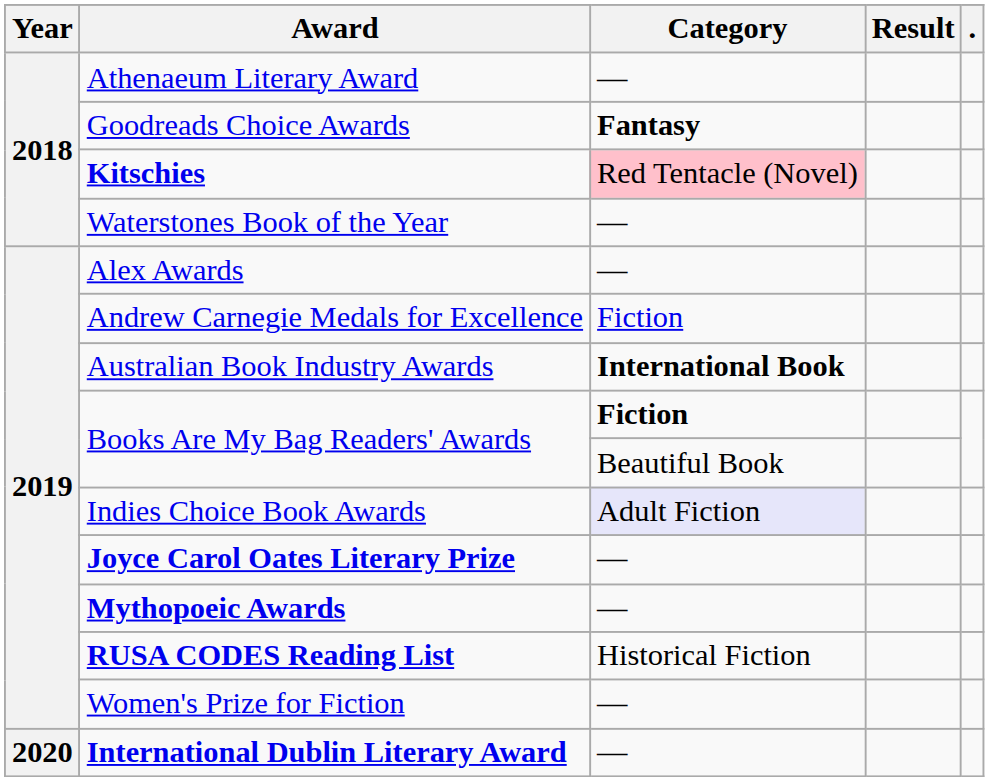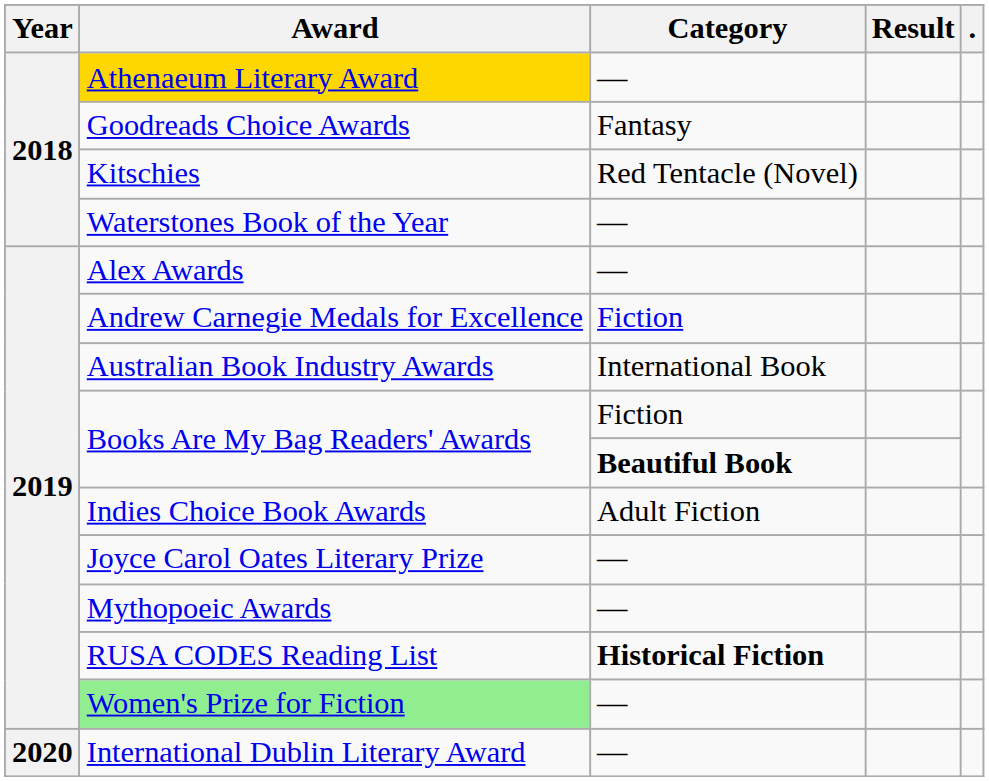Athenaeum Literary Award | Award: no background -> gold background
Goodreads Choice Awards | Category: bold -> normal
Kitschies | Award: bold -> normal
Kitschies | Category: pink background -> no background
Australian Book Industry Awards | Category: bold -> normal
Books Are My Bag Readers' Awards / Fiction | Category: bold -> normal
Books Are My Bag Readers' Awards / Beautiful Book | Category: normal -> bold
Indies Choice Book Awards | Category: lavender background -> no background
Joyce Carol Oates Literary Prize | Award: bold -> normal
Mythopoeic Awards | Award: bold -> normal
RUSA CODES Reading List | Award: bold -> normal
RUSA CODES Reading List | Category: normal -> bold
Women's Prize for Fiction | Award: no background -> lightgreen background
International Dublin Literary Award | Award: bold -> normal
